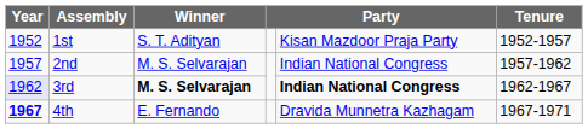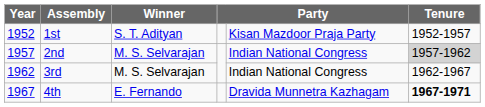2nd | Tenure: no background -> lightgrey background
3rd | Year: lavender background -> no background
3rd | Winner: bold -> normal
3rd | column 5: bold -> normal
4th | Year: bold -> normal
4th | Tenure: normal -> bold
